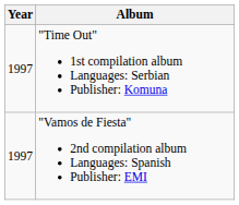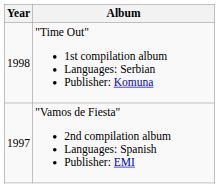row 2 | Year: 1997 -> 1998
